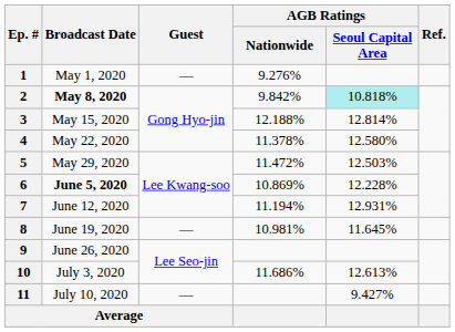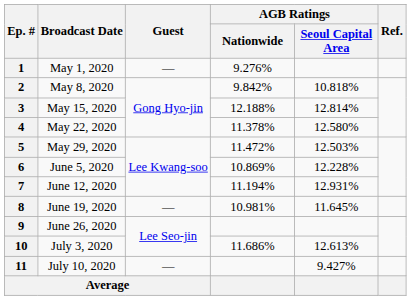2 | Broadcast Date: bold -> normal
2 | AGB Ratings / Seoul Capital Area: paleturquoise background -> no background
6 | Broadcast Date: bold -> normal
